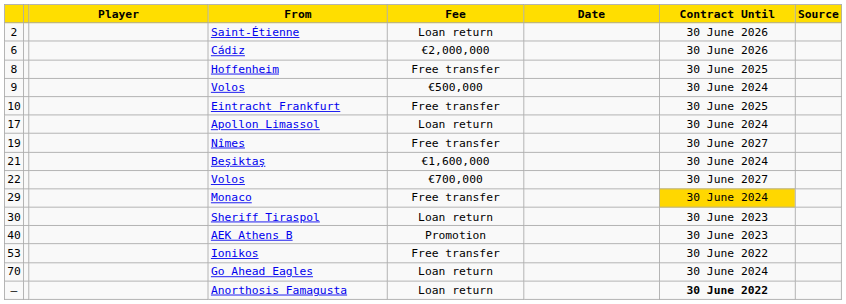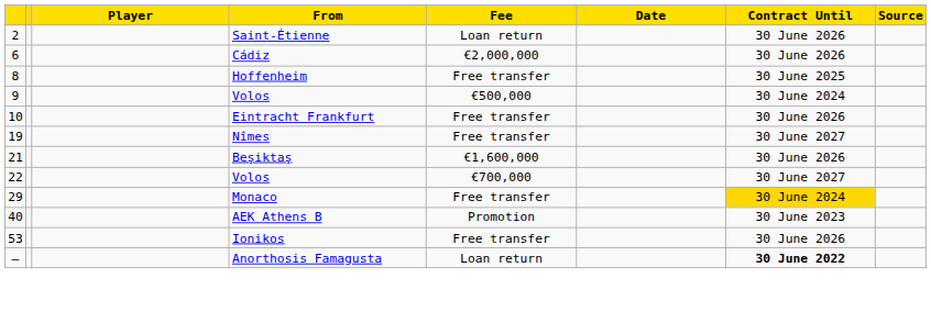Eintracht Frankfurt | Contract Until: 30 June 2025 -> 30 June 2026
- row: 17 | Apollon Limassol | Loan return | 30 June 2024
Beşiktaş | Contract Until: 30 June 2024 -> 30 June 2026
- row: 30 | Sheriff Tiraspol | Loan return | 30 June 2023
Ionikos | Contract Until: 30 June 2022 -> 30 June 2026
- row: 70 | Go Ahead Eagles | Loan return | 30 June 2024
